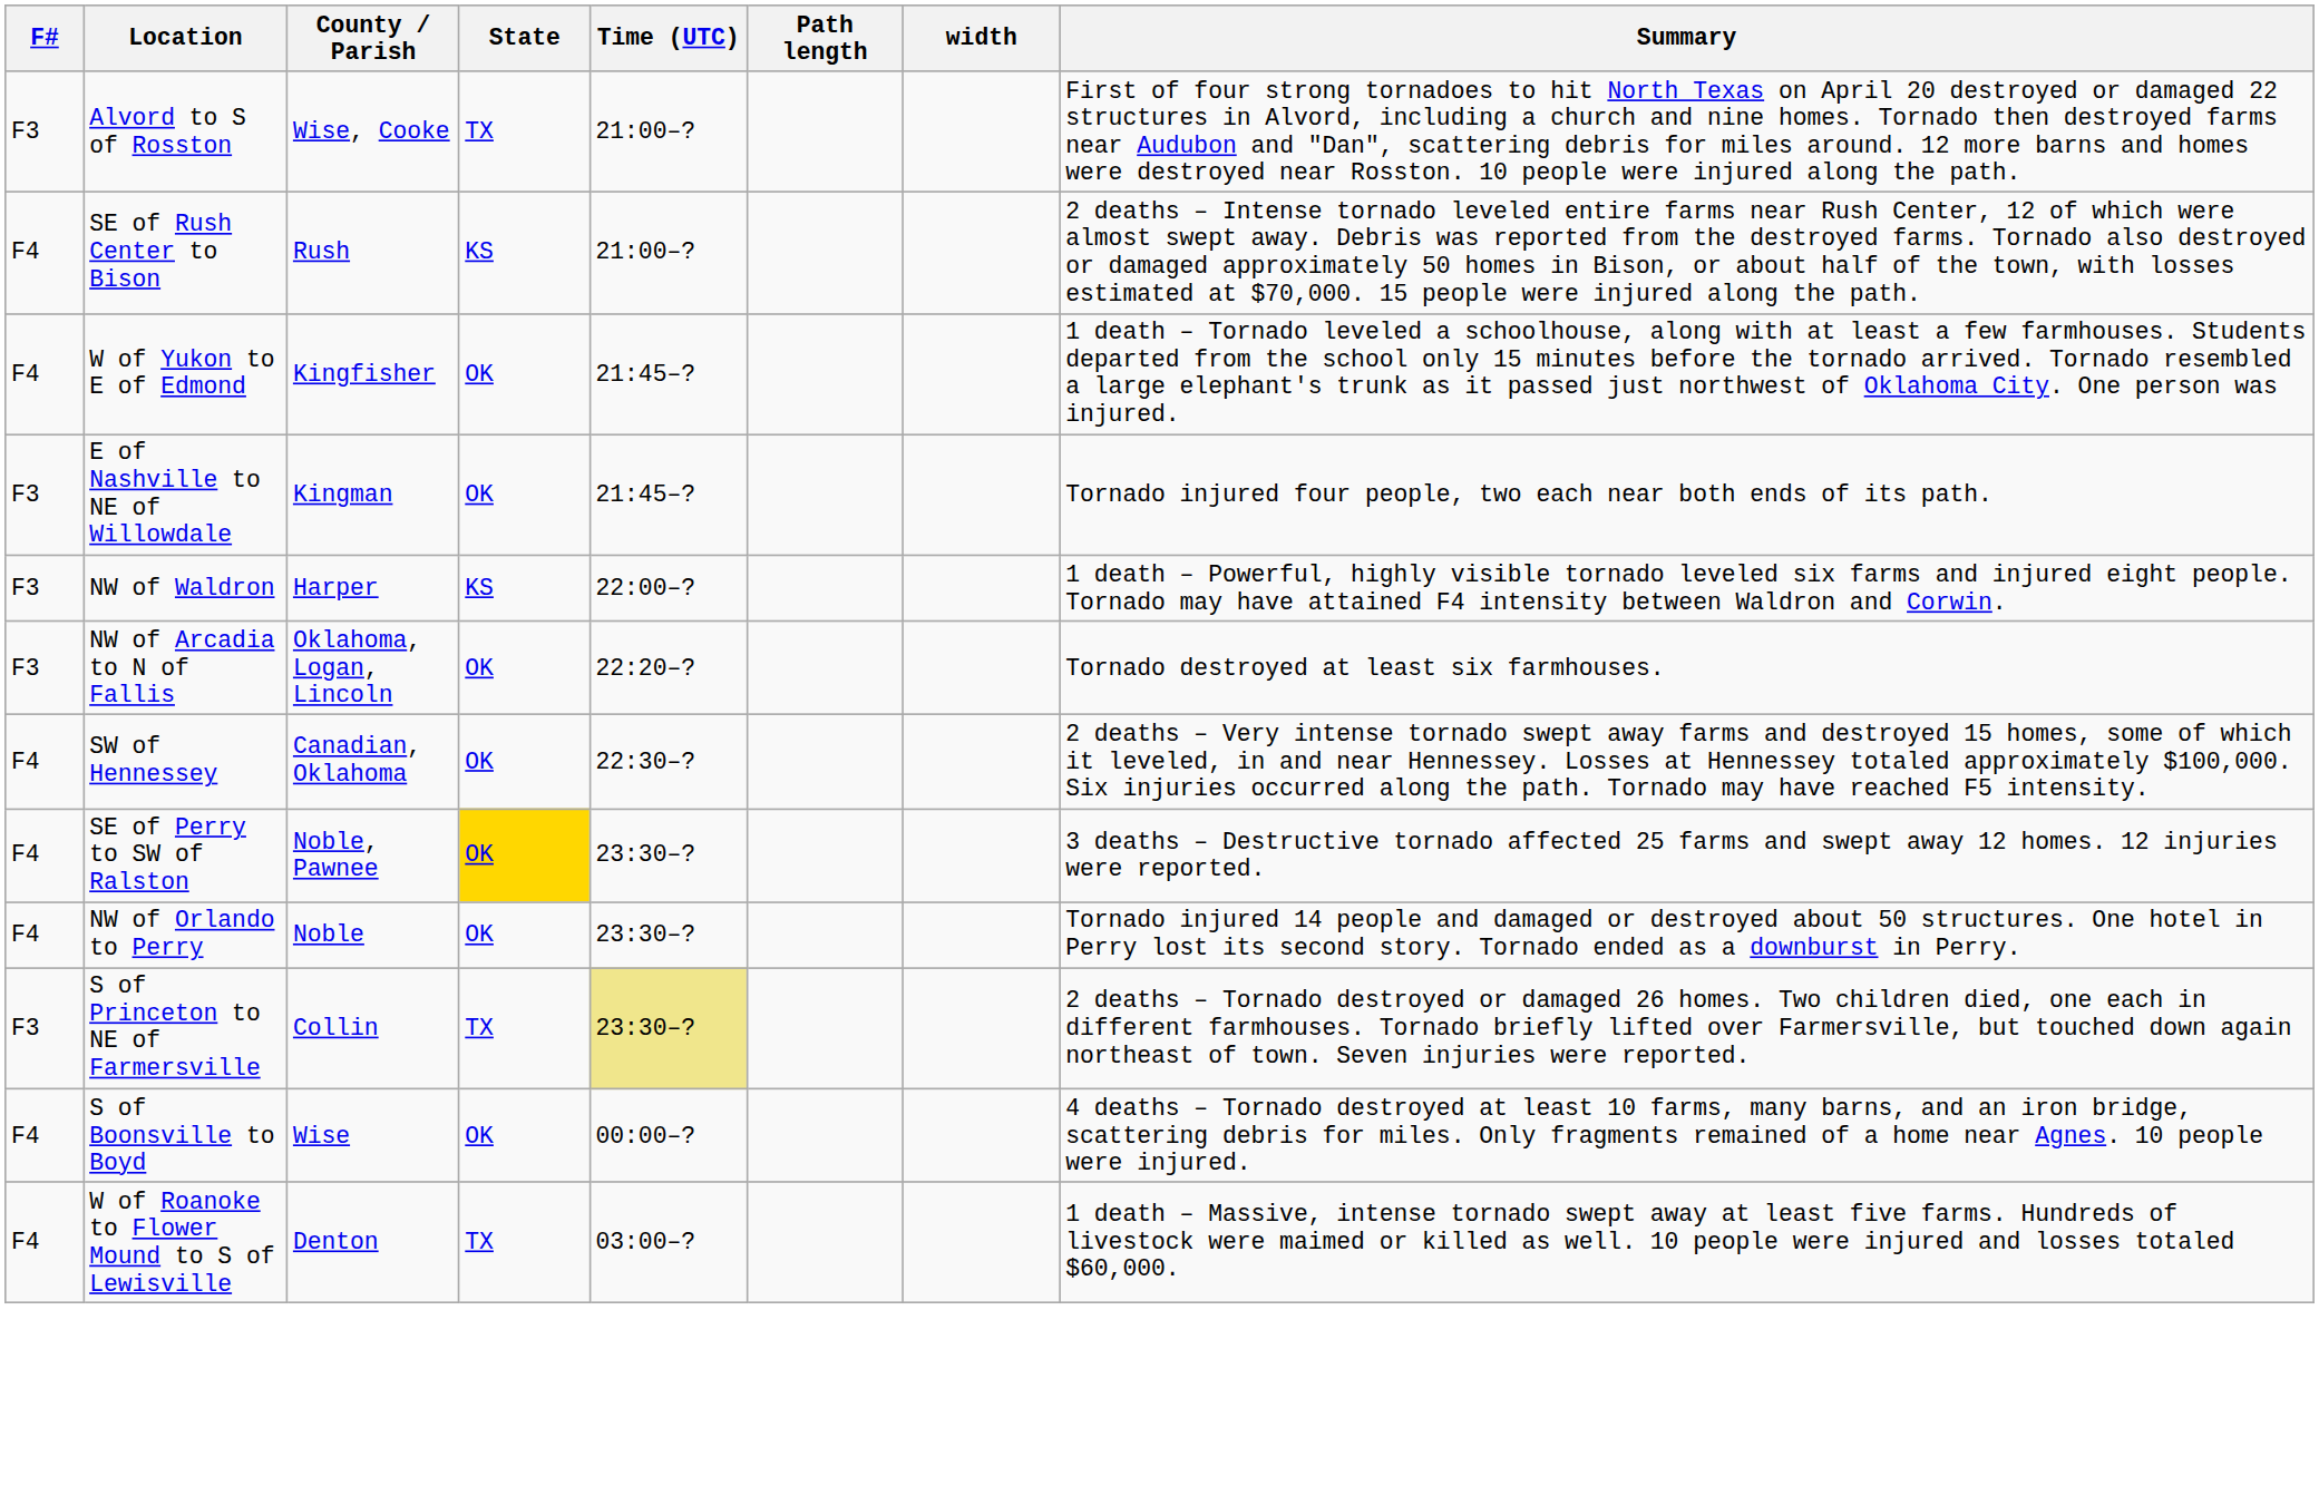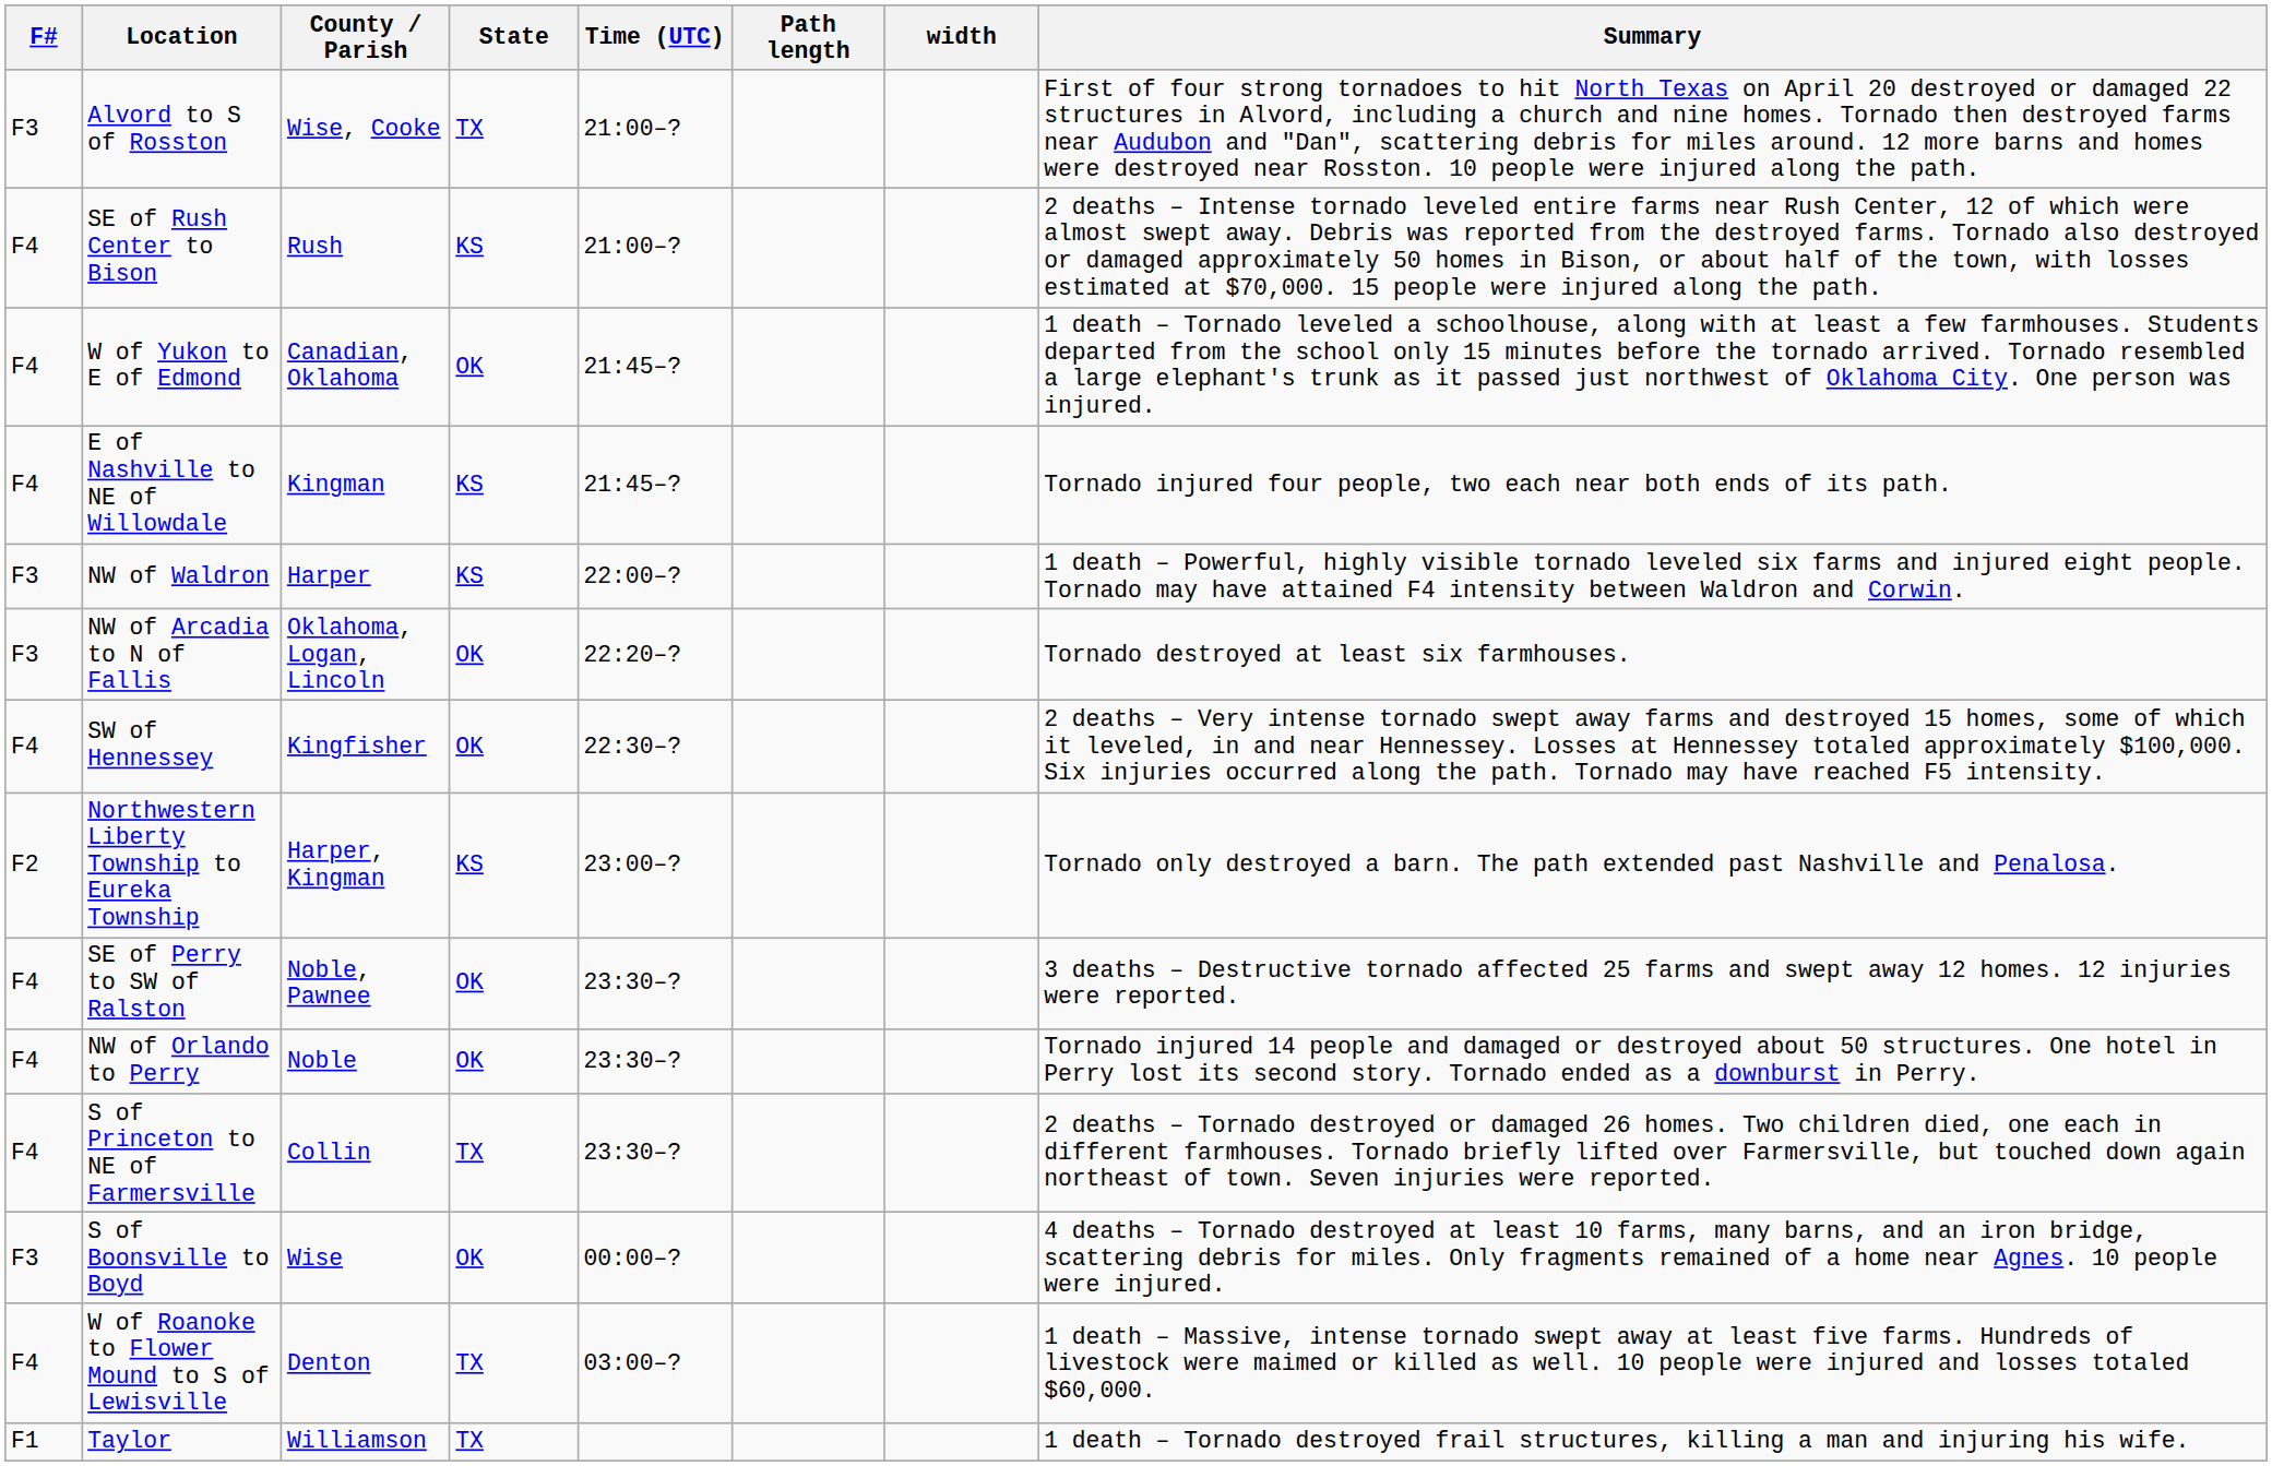W of Yukon to E of Edmond | County / Parish: Kingfisher -> Canadian, Oklahoma
E of Nashville to NE of Willowdale | F#: F3 -> F4
E of Nashville to NE of Willowdale | State: OK -> KS
SW of Hennessey | County / Parish: Canadian, Oklahoma -> Kingfisher
+ row: F2 | Northwestern Liberty Township to Eureka Township | Harper, Kingman | KS | 23:00–? | Tornado only destroyed a barn. The path extended past Nashville and Penalosa.
SE of Perry to SW of Ralston | State: gold background -> no background
S of Princeton to NE of Farmersville | F#: F3 -> F4
S of Princeton to NE of Farmersville | Time (UTC): khaki background -> no background
S of Boonsville to Boyd | F#: F4 -> F3
+ row: F1 | Taylor | Williamson | TX | 1 death – Tornado destroyed frail structures, killing a man and injuring his wife.
